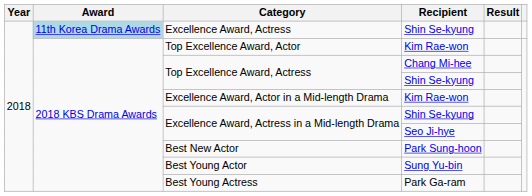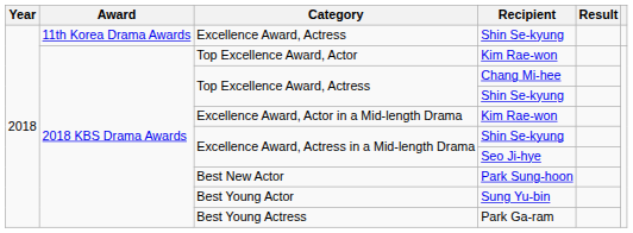Excellence Award, Actress | Award: lightblue background -> no background
